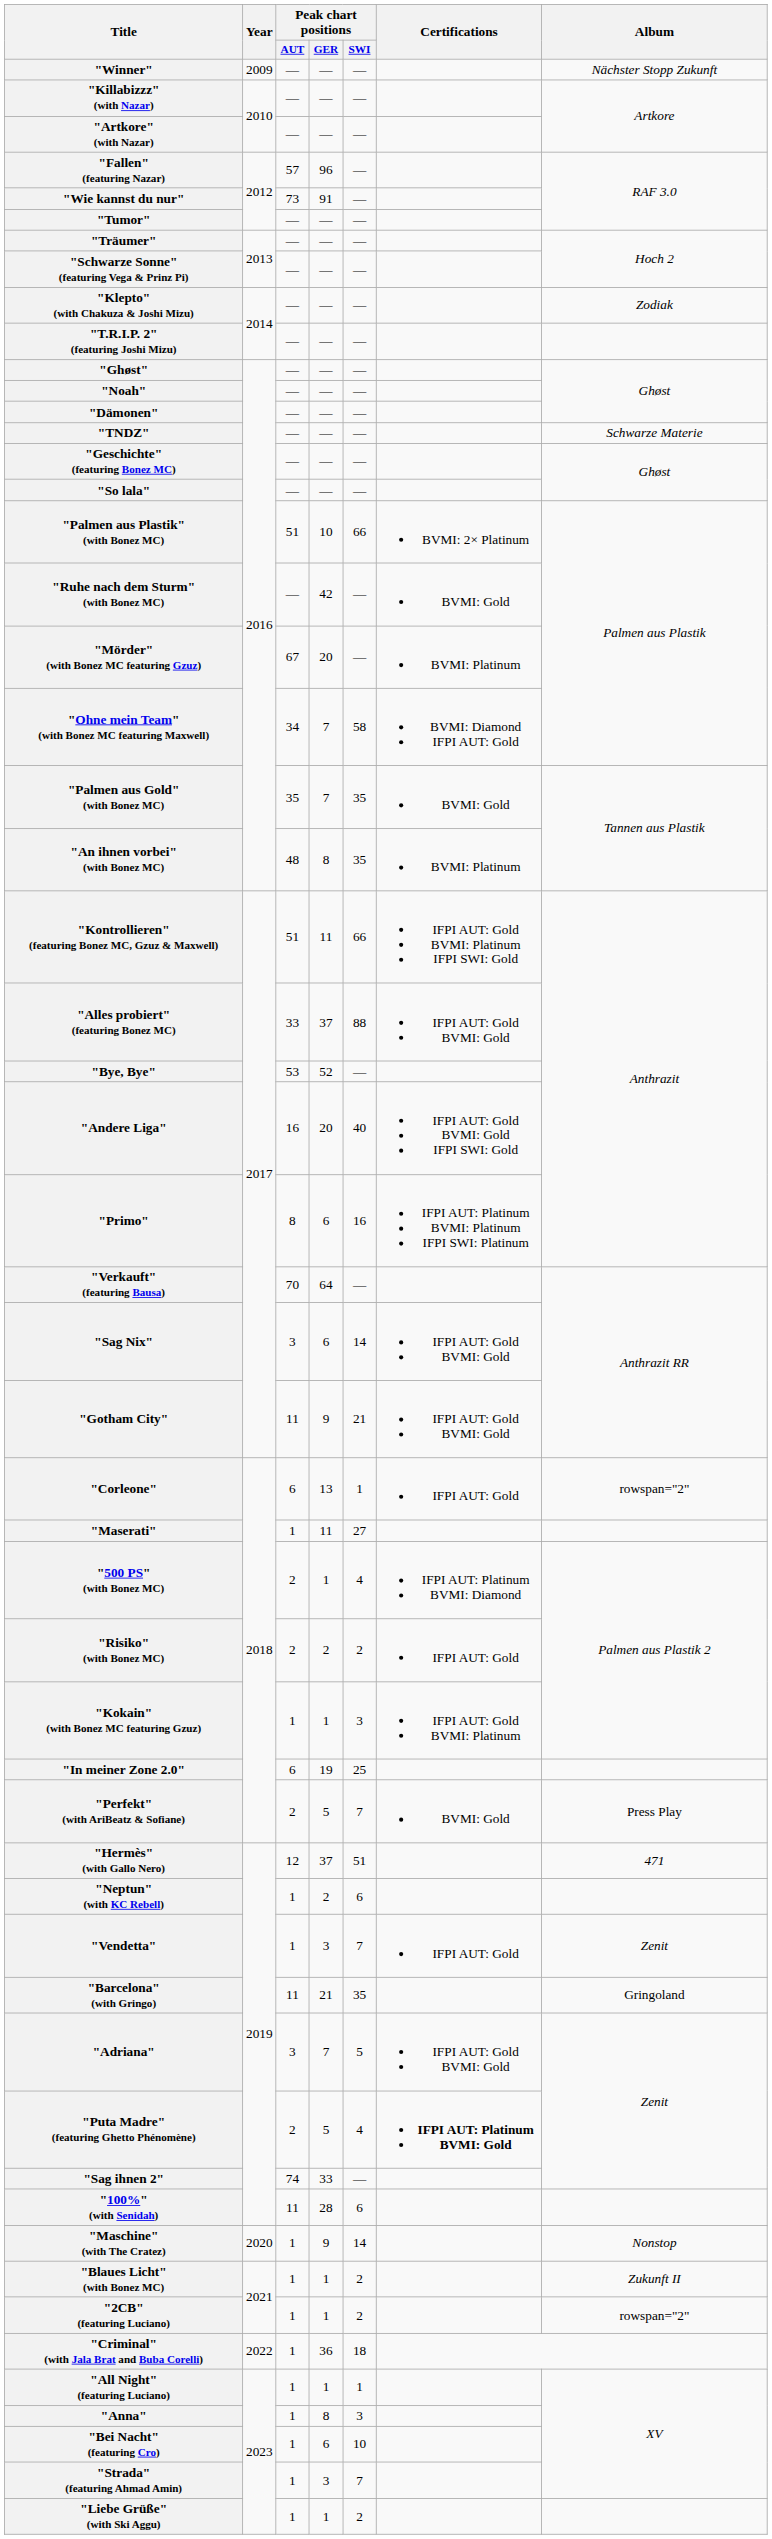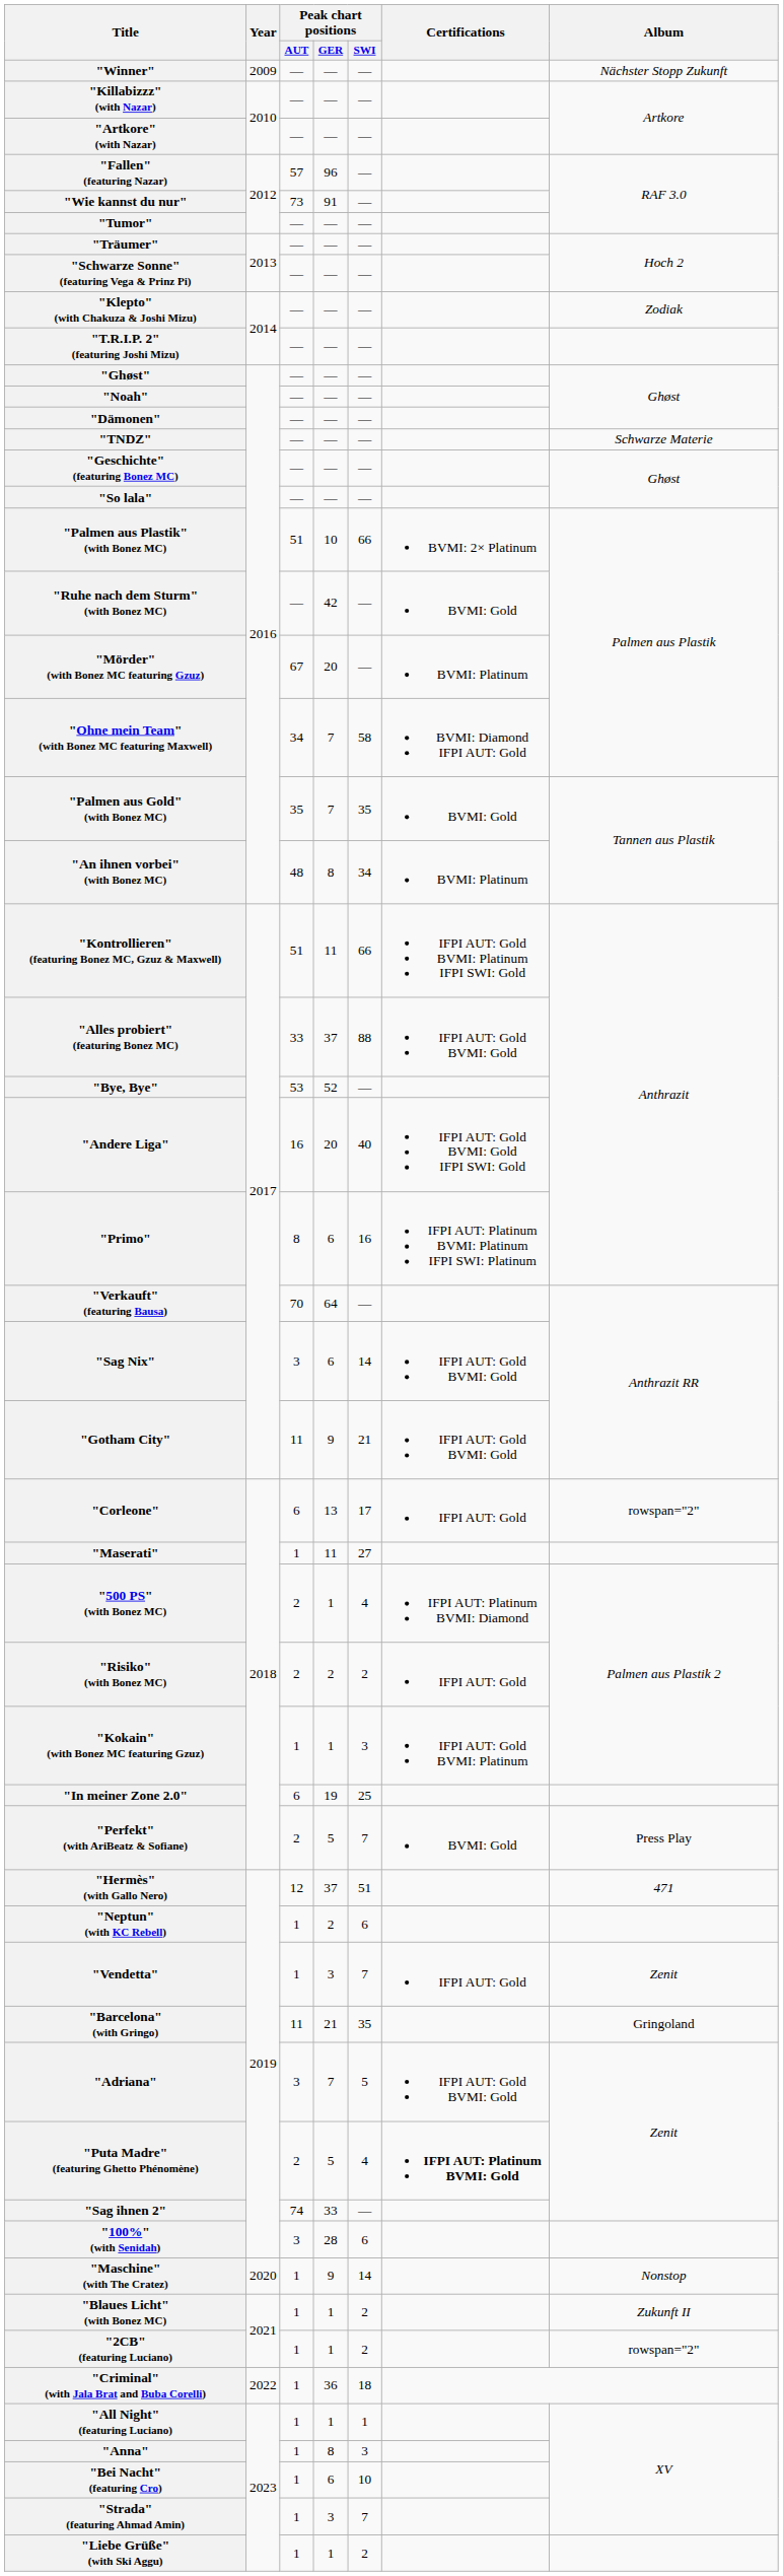"An ihnen vorbei" (with Bonez MC) | Peak chart positions / SWI: 35 -> 34
"Corleone" | Peak chart positions / SWI: 1 -> 17
"100%" (with Senidah) | Peak chart positions / AUT: 11 -> 3
